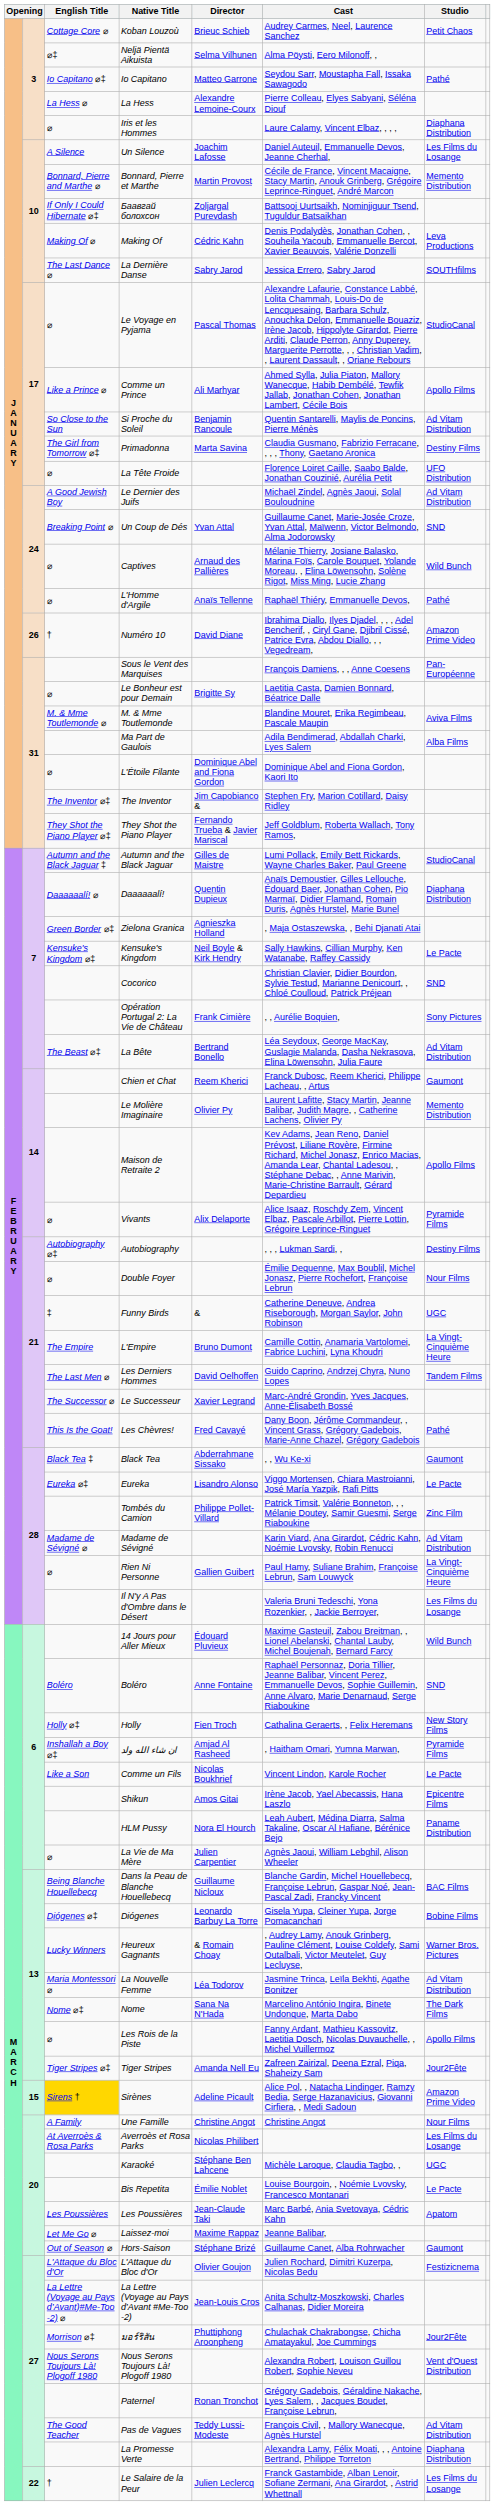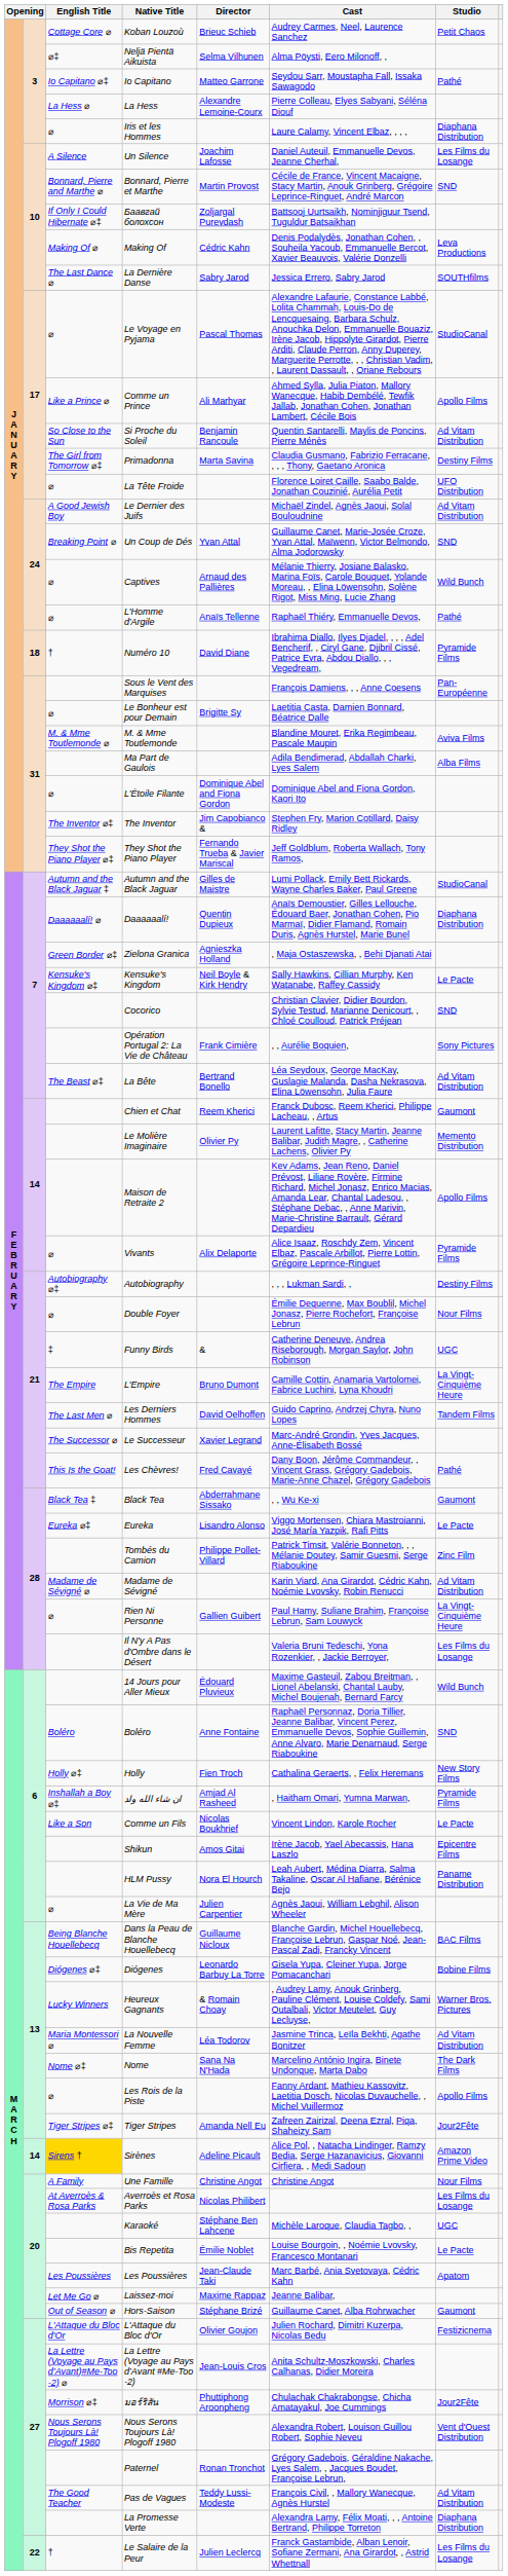Bonnard, Pierre et Marthe | Studio: Memento Distribution -> SND
Numéro 10 | column 2: 26 -> 18
Numéro 10 | Studio: Amazon Prime Video -> Pyramide Films
Sirènes | column 2: 15 -> 14
